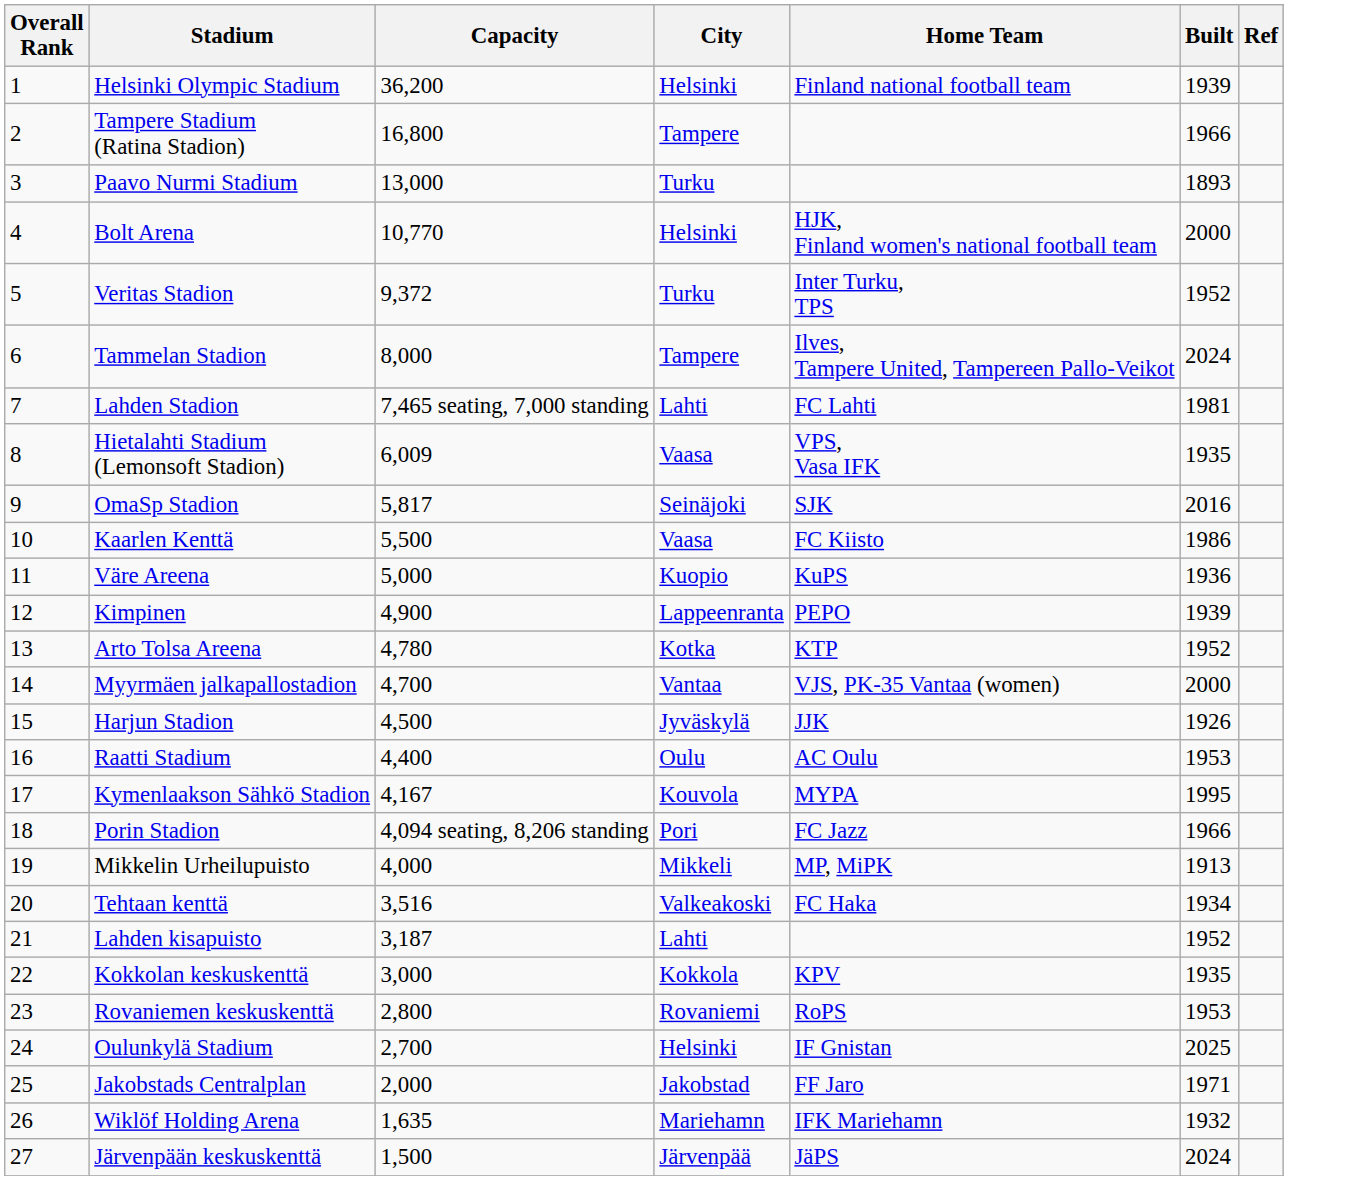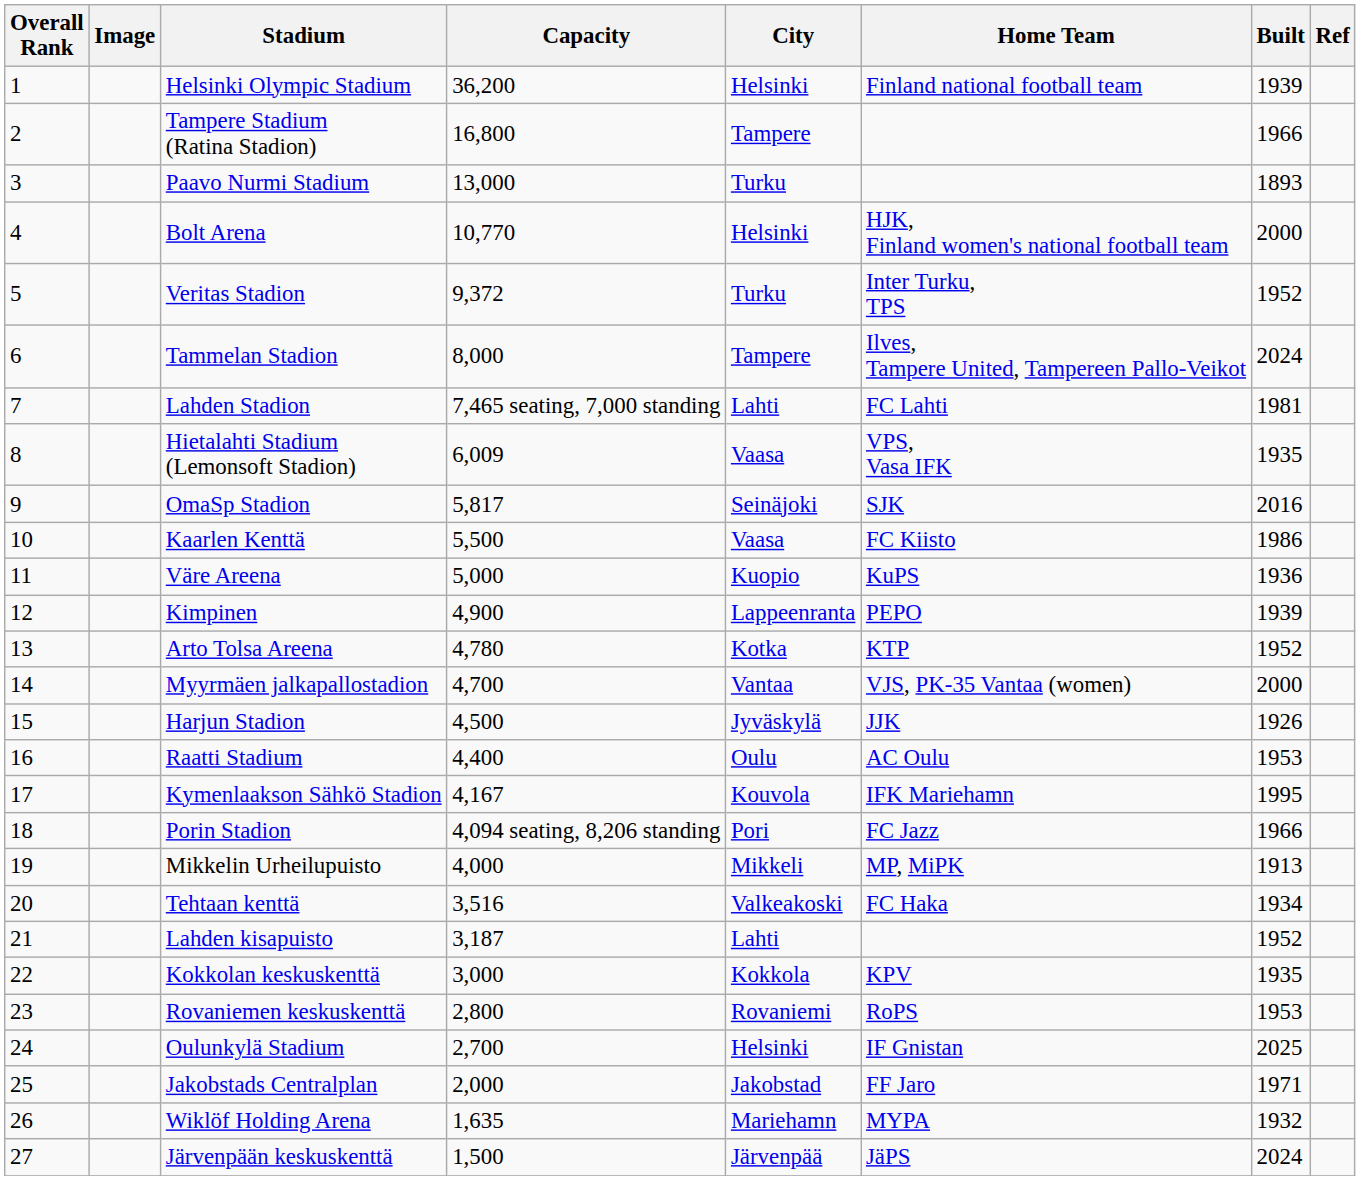+ column: Image
Kymenlaakson Sähkö Stadion | Home Team: MYPA -> IFK Mariehamn
Wiklöf Holding Arena | Home Team: IFK Mariehamn -> MYPA
